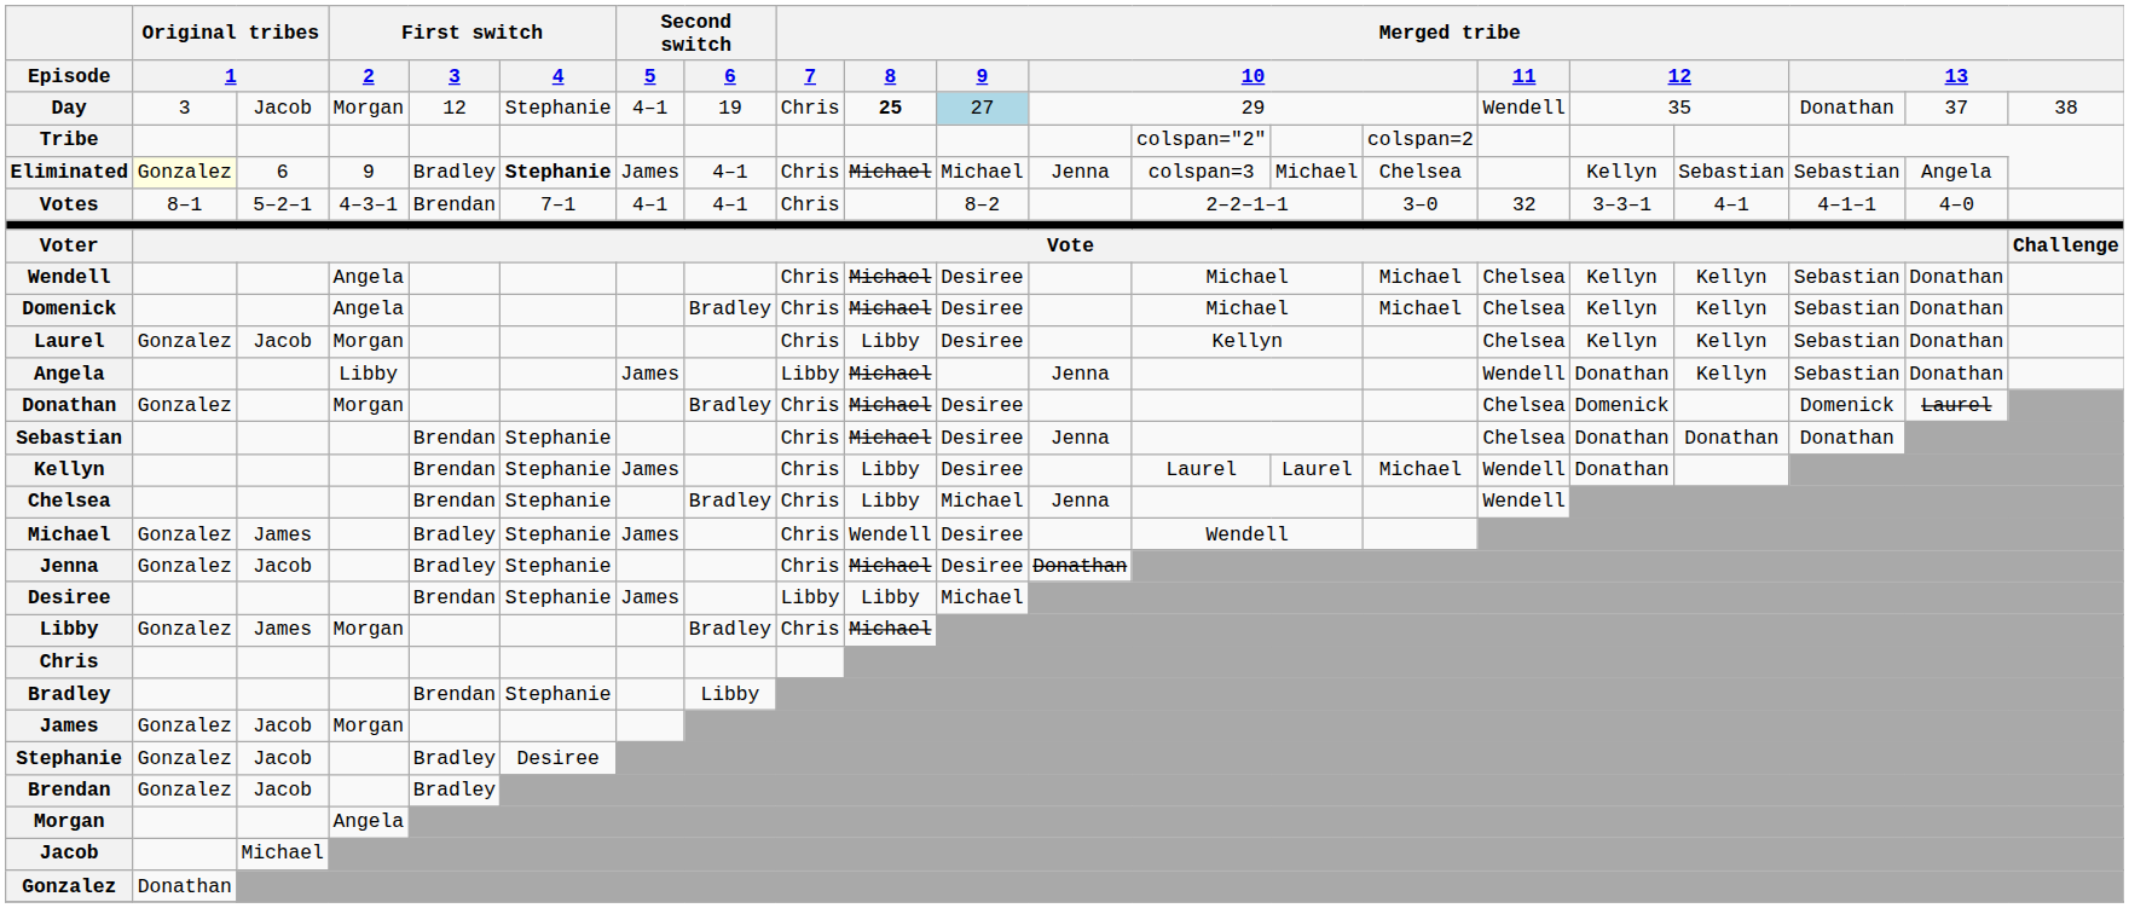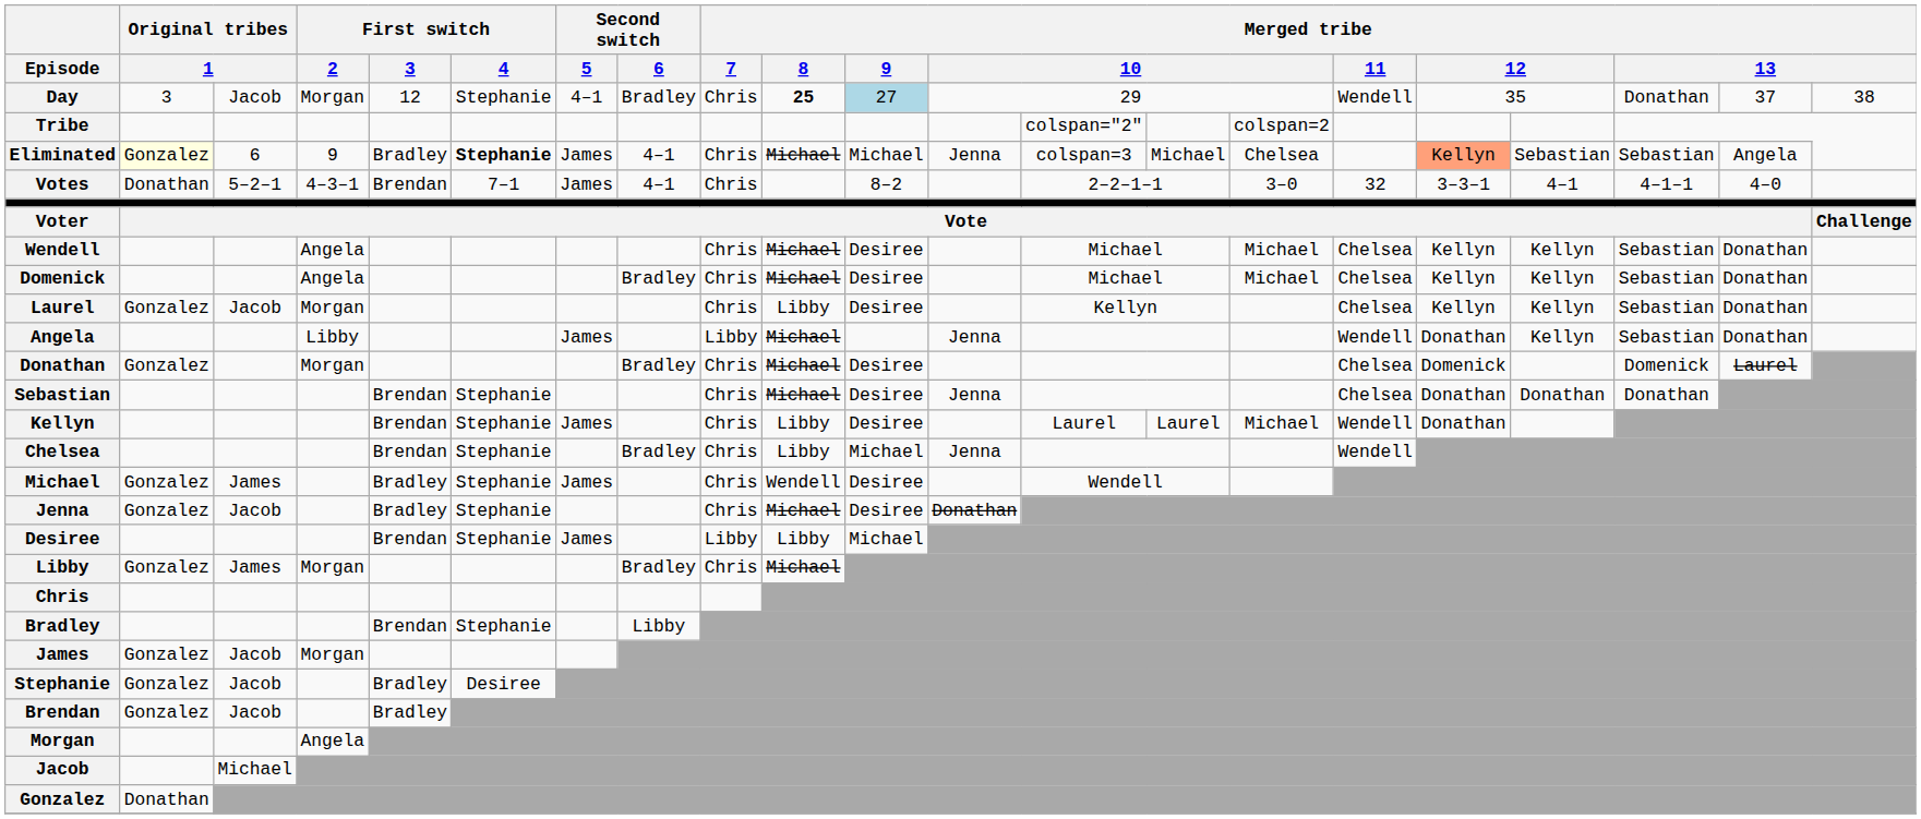Day | Second switch / 6: 19 -> Bradley
Eliminated | column 17: no background -> lightsalmon background
Votes | column 2: 8–1 -> Donathan
Votes | Second switch / 5: 4–1 -> James
